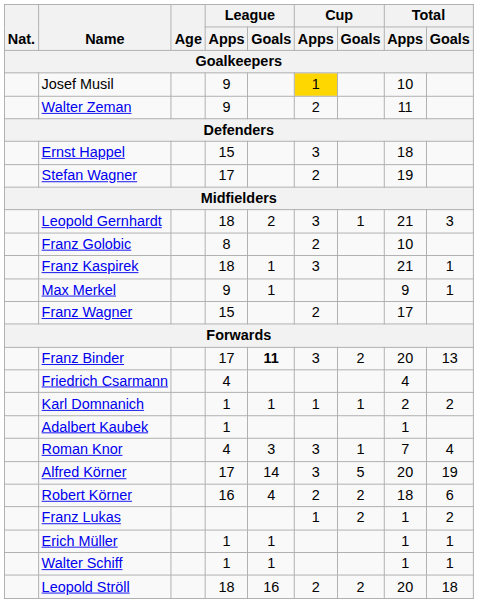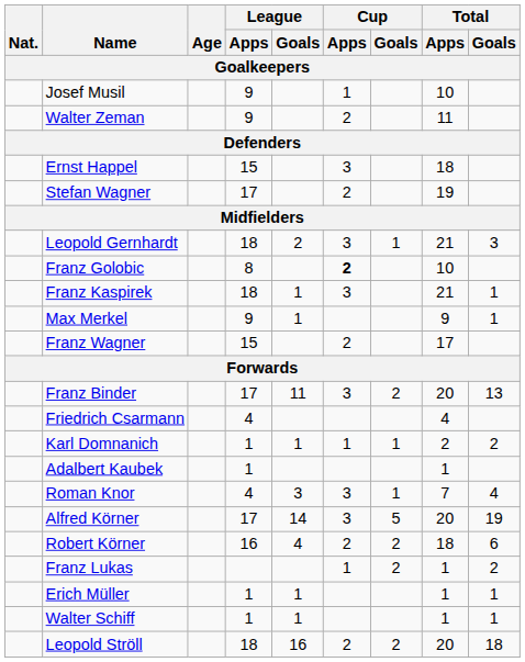Josef Musil | Cup / Apps: gold background -> no background
Franz Golobic | Cup / Apps: normal -> bold
Franz Binder | League / Goals: bold -> normal
